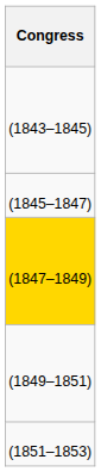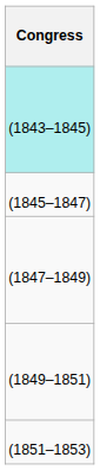row 2 | column 1: no background -> paleturquoise background
row 4 | column 1: gold background -> no background
